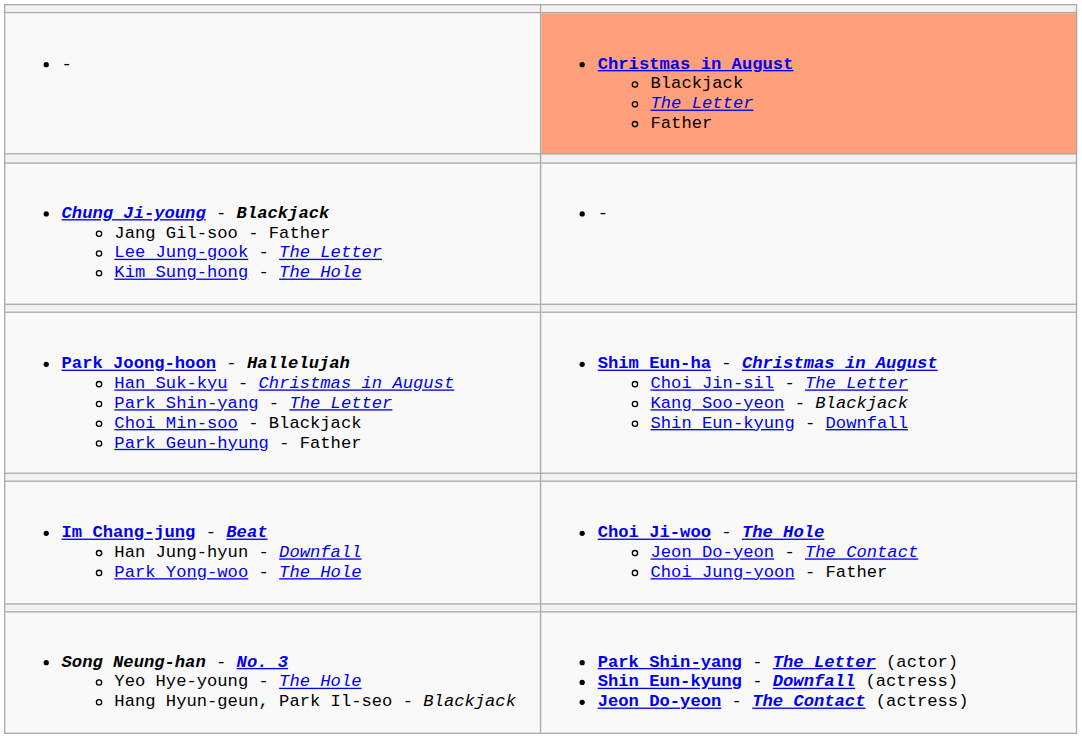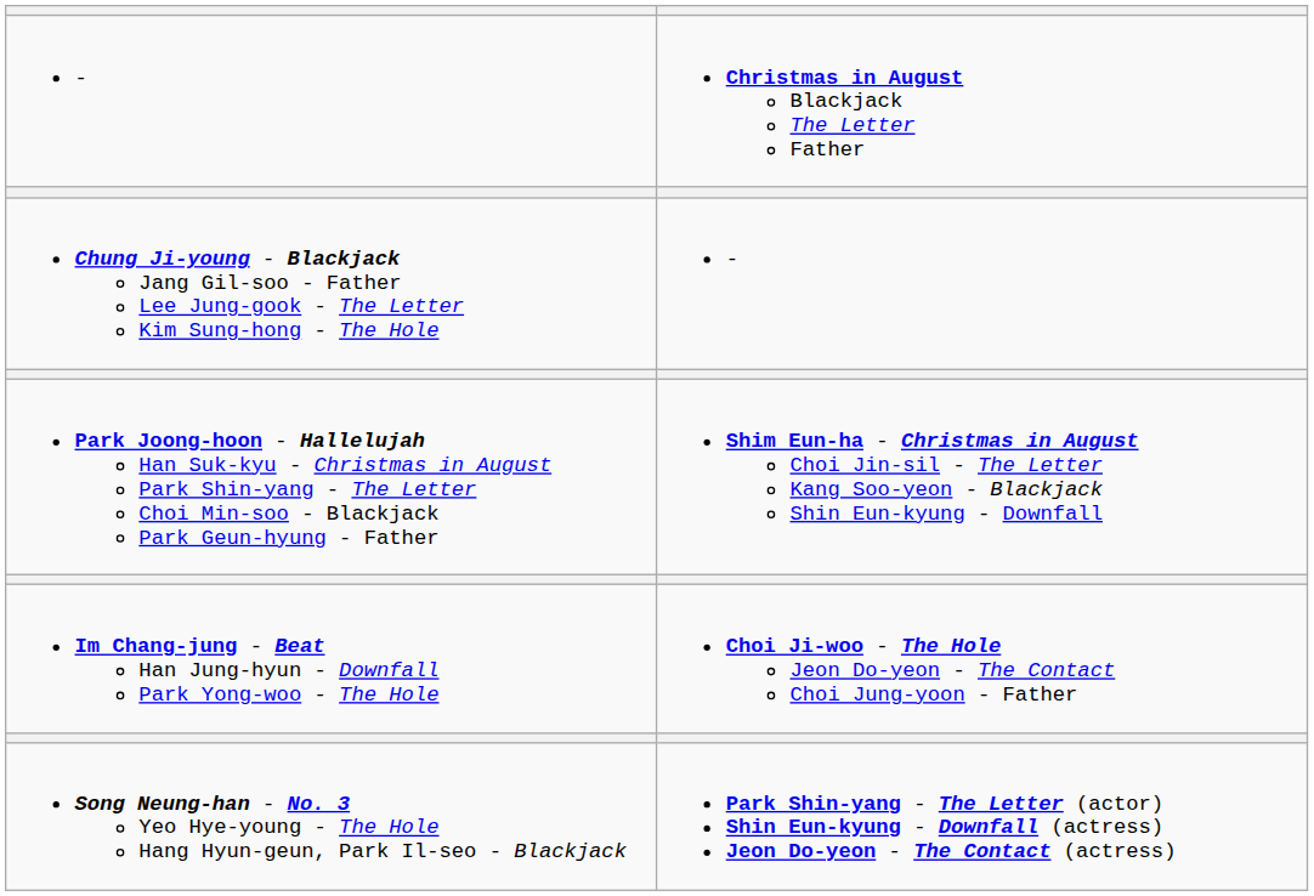row 2 | column 2: lightsalmon background -> no background
